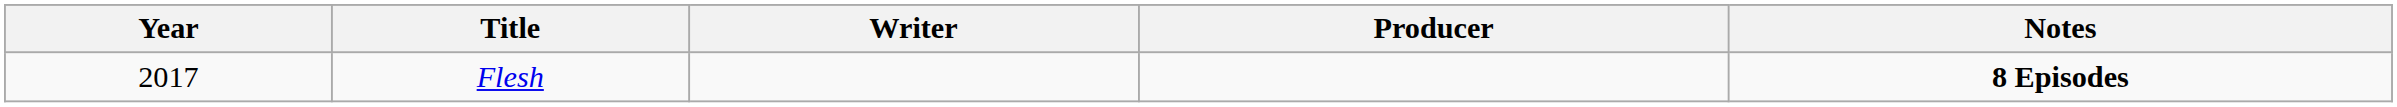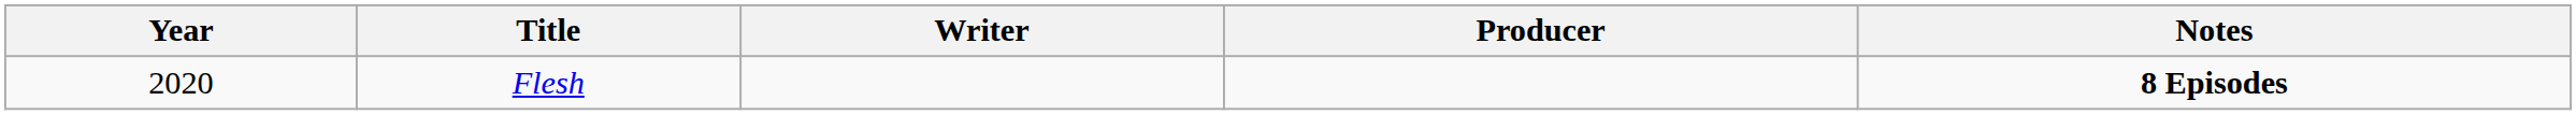Flesh | Year: 2017 -> 2020
